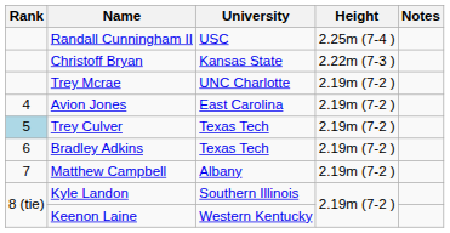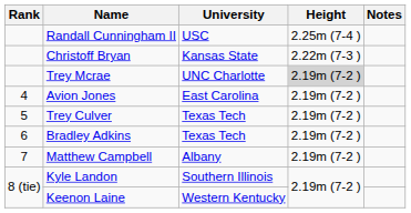Trey Mcrae | Height: no background -> lightgrey background
Trey Culver | Rank: lightblue background -> no background
